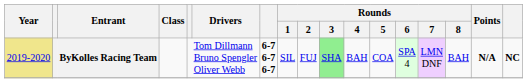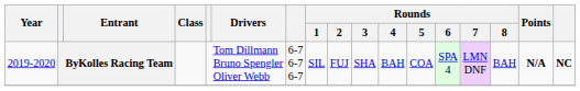ByKolles Racing Team | Year: khaki background -> no background
ByKolles Racing Team | column 7: bold -> normal
ByKolles Racing Team | Rounds / 3: lightgreen background -> no background
